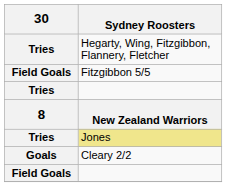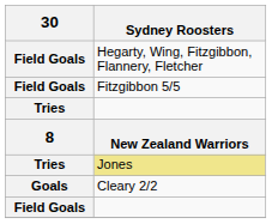row 2 | 30: Tries -> Field Goals
